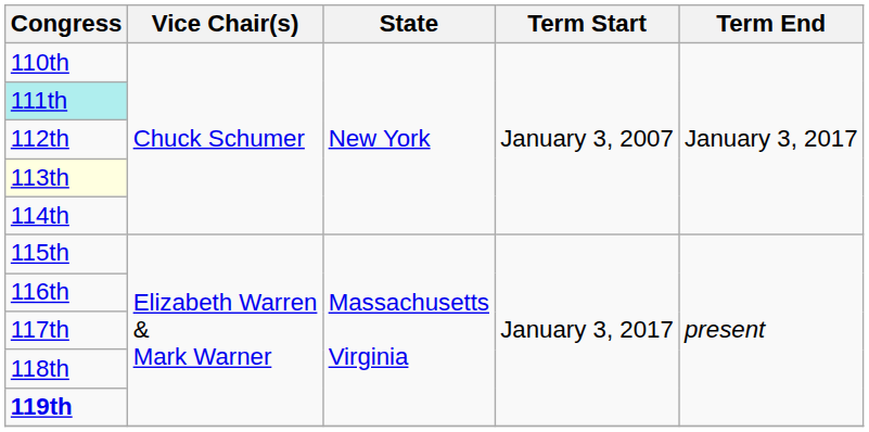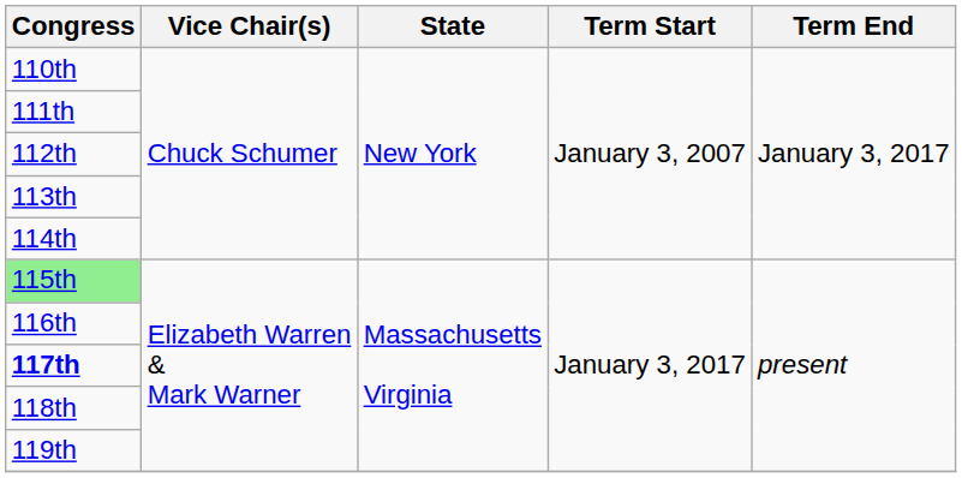111th | Congress: paleturquoise background -> no background
113th | Congress: lightyellow background -> no background
115th | Congress: no background -> lightgreen background
117th | Congress: normal -> bold
119th | Congress: bold -> normal
